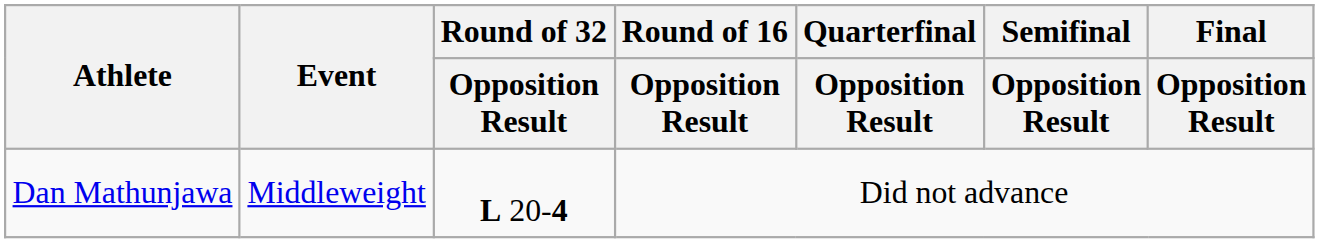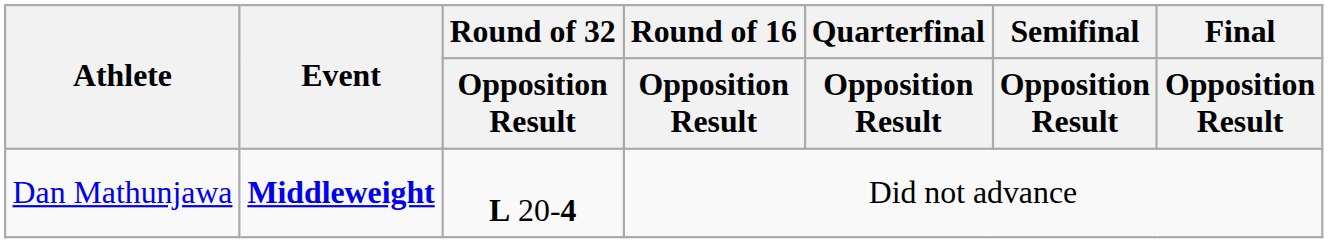Dan Mathunjawa | Event: normal -> bold
